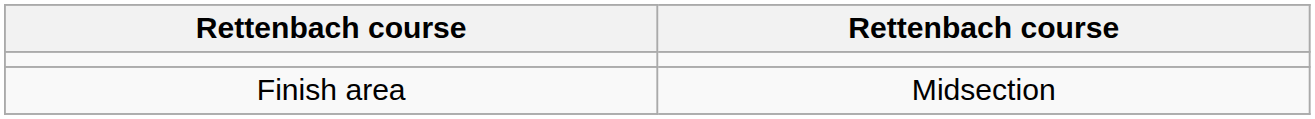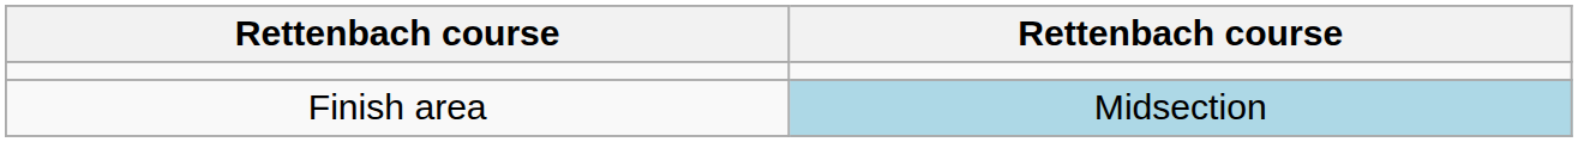Finish area | column 2: no background -> lightblue background
